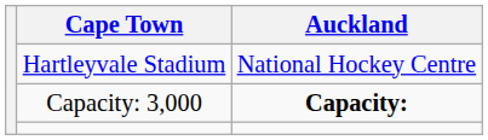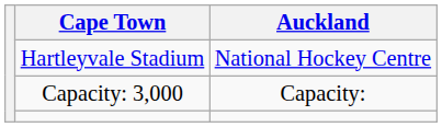Capacity: 3,000 | Auckland: bold -> normal
